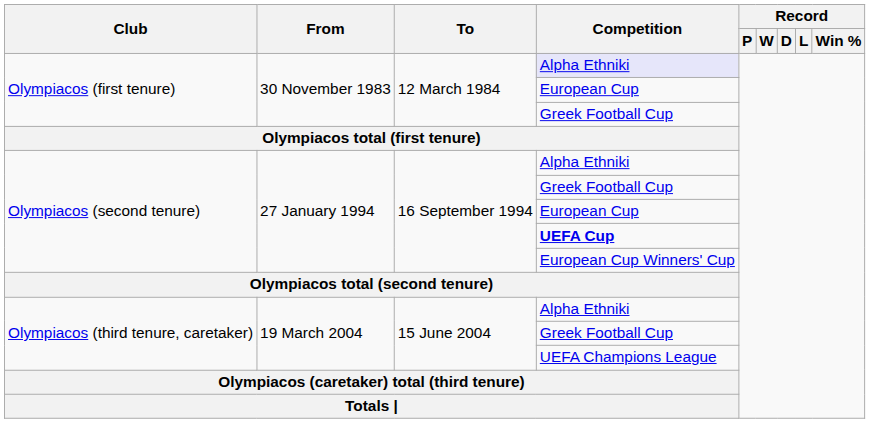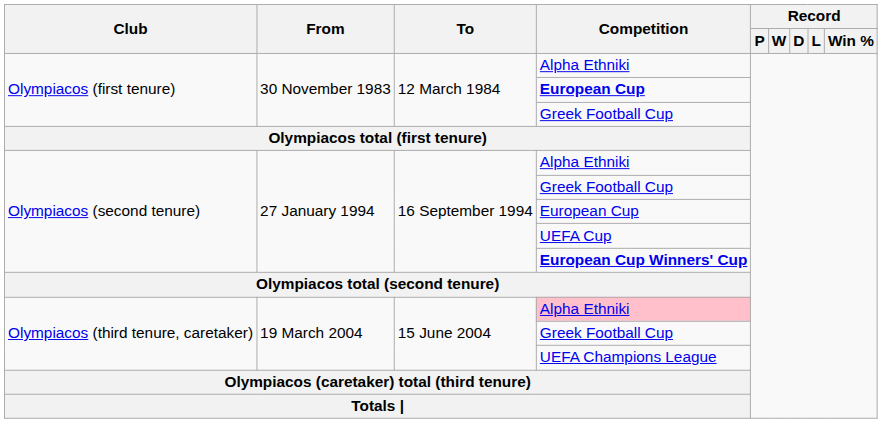Olympiacos (first tenure) / Alpha Ethniki | Competition: lavender background -> no background
Olympiacos (first tenure) / European Cup | Competition: normal -> bold
UEFA Cup | Competition: bold -> normal
European Cup Winners' Cup | Competition: normal -> bold
Olympiacos (third tenure, caretaker) / Alpha Ethniki | Competition: no background -> pink background
